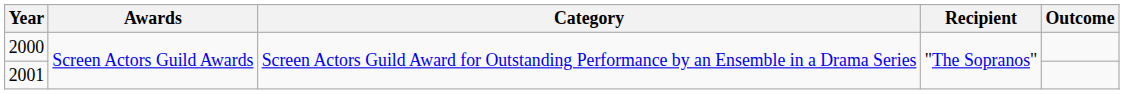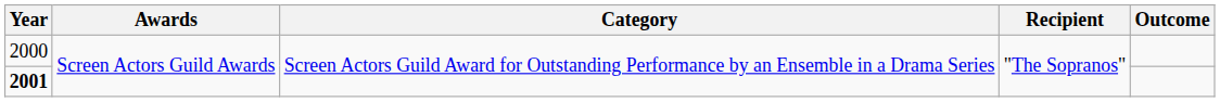2001 | Year: normal -> bold
